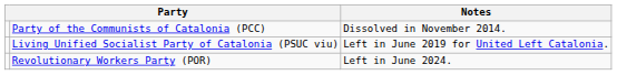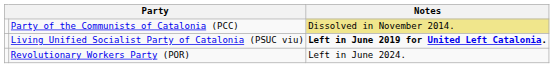Party of the Communists of Catalonia (PCC) | Notes: no background -> khaki background
Living Unified Socialist Party of Catalonia (PSUC viu) | Notes: normal -> bold
